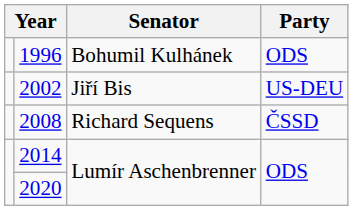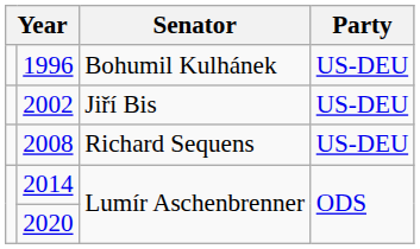1996 | Party: ODS -> US-DEU
2008 | Party: ČSSD -> US-DEU
